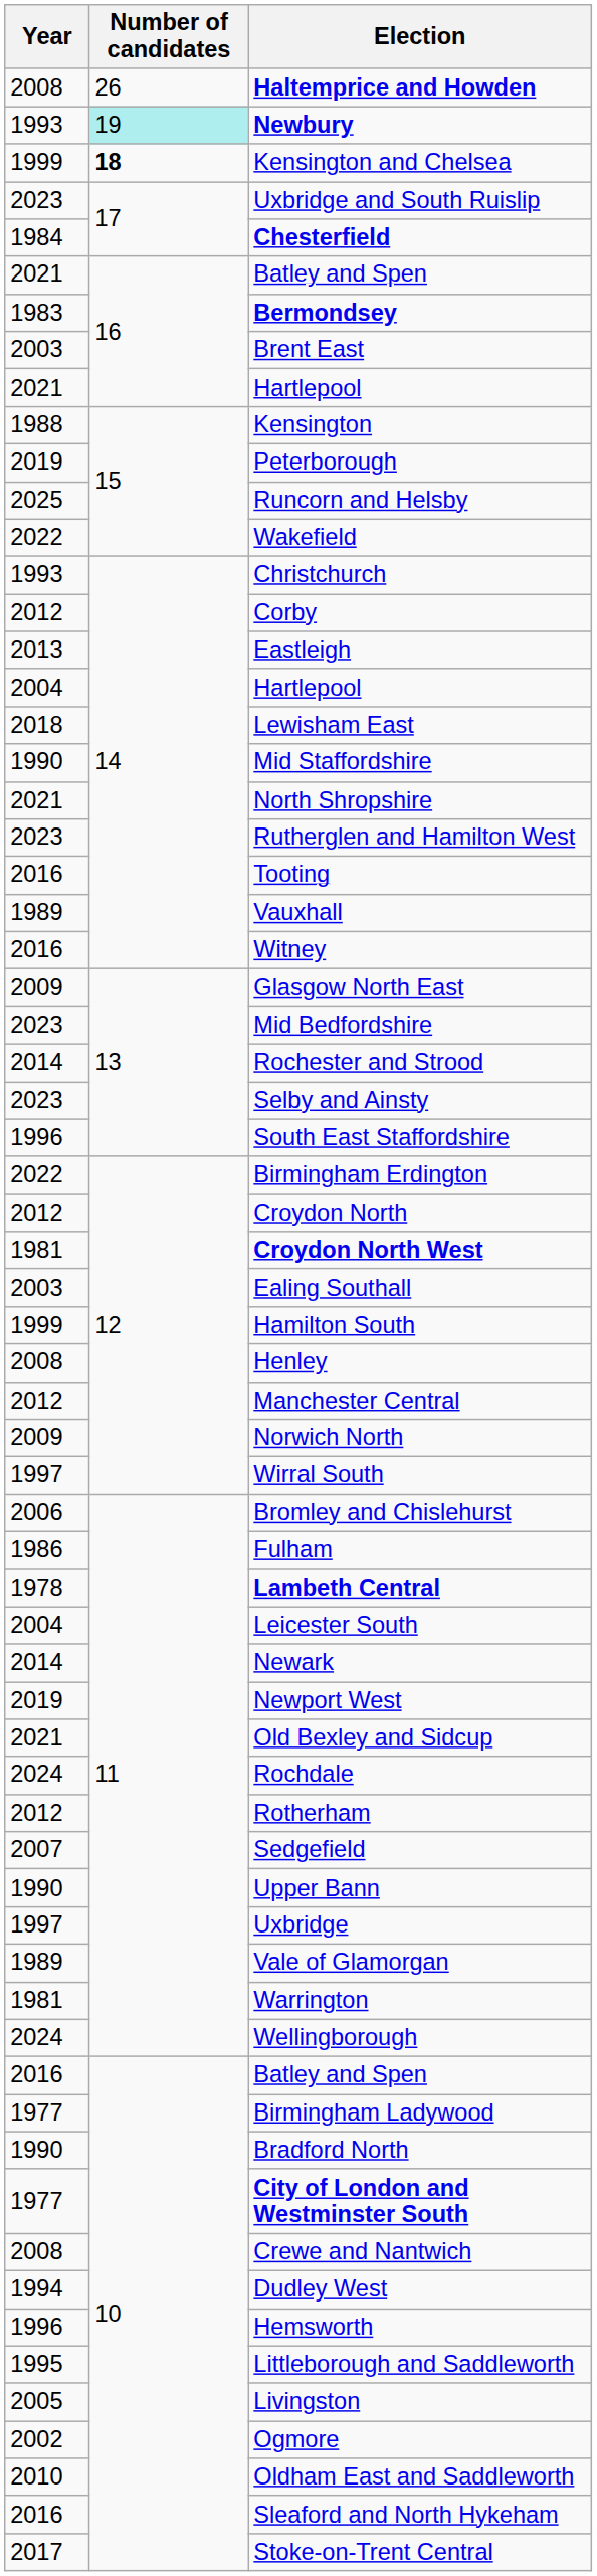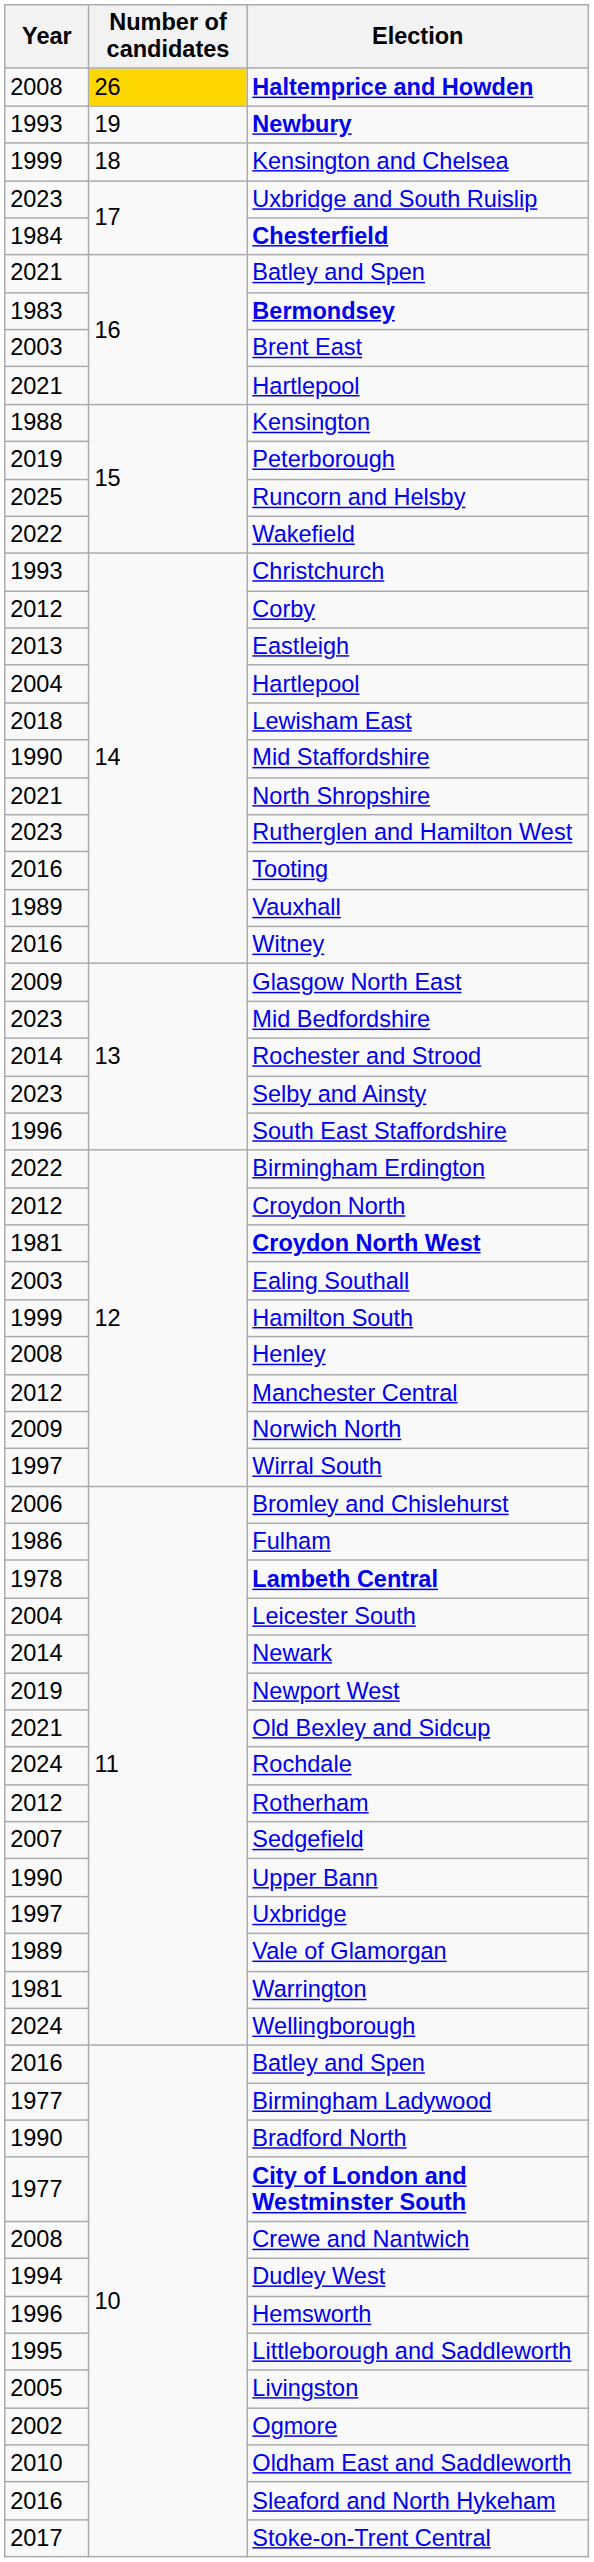Haltemprice and Howden | Number of candidates: no background -> gold background
Newbury | Number of candidates: paleturquoise background -> no background
Kensington and Chelsea | Number of candidates: bold -> normal
